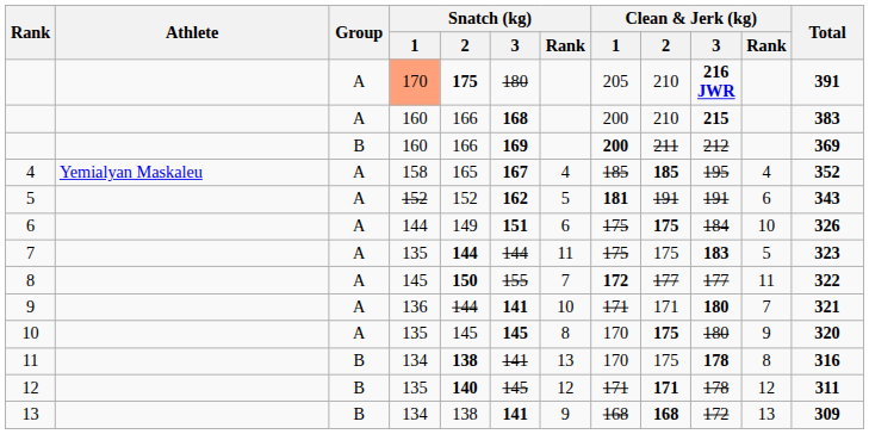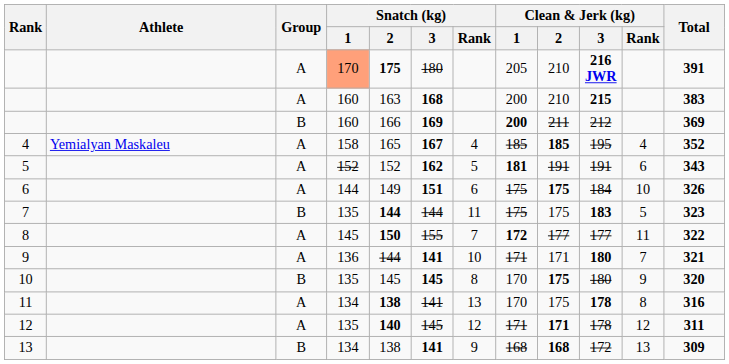row 4 | Snatch (kg) / 2: 166 -> 163
row 9 | Group: A -> B
row 12 | Group: A -> B
row 13 | Group: B -> A
row 14 | Group: B -> A
